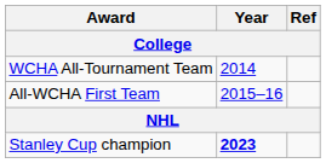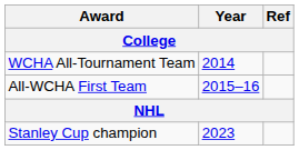Stanley Cup champion | Year: bold -> normal
